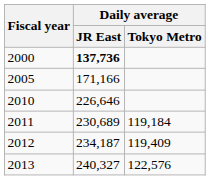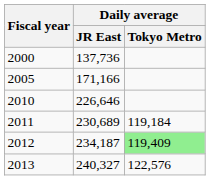2000 | Daily average / JR East: bold -> normal
2012 | Daily average / Tokyo Metro: no background -> lightgreen background
